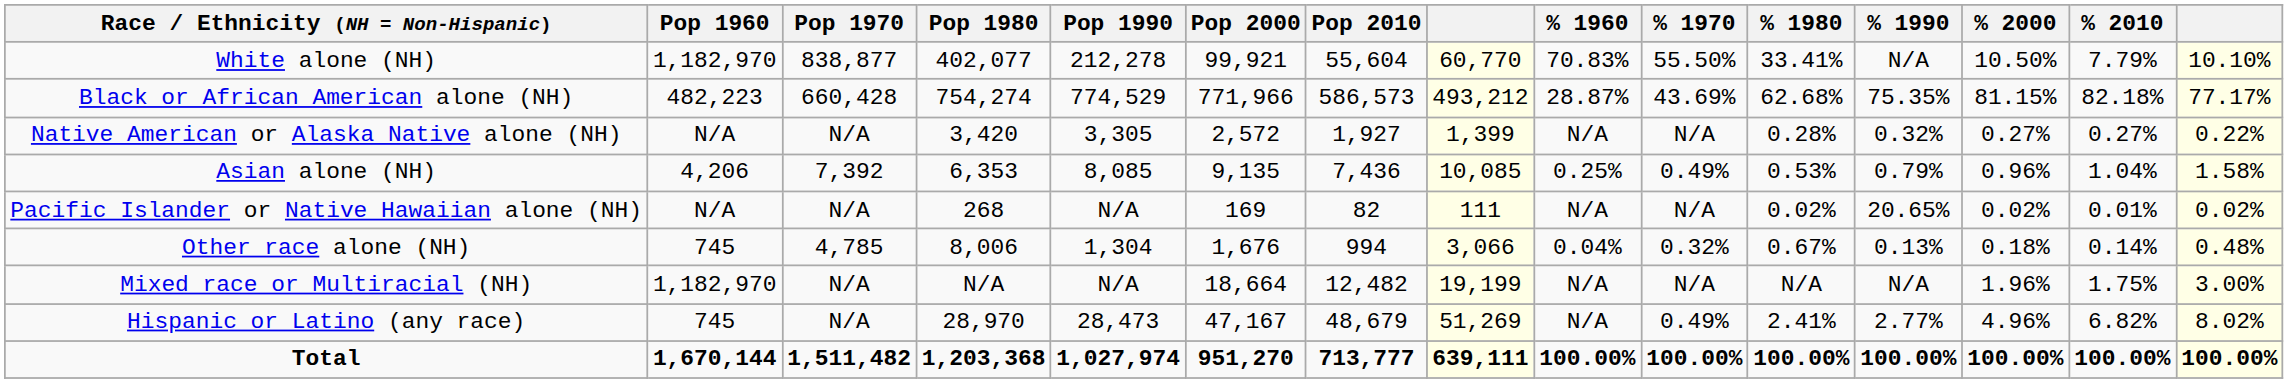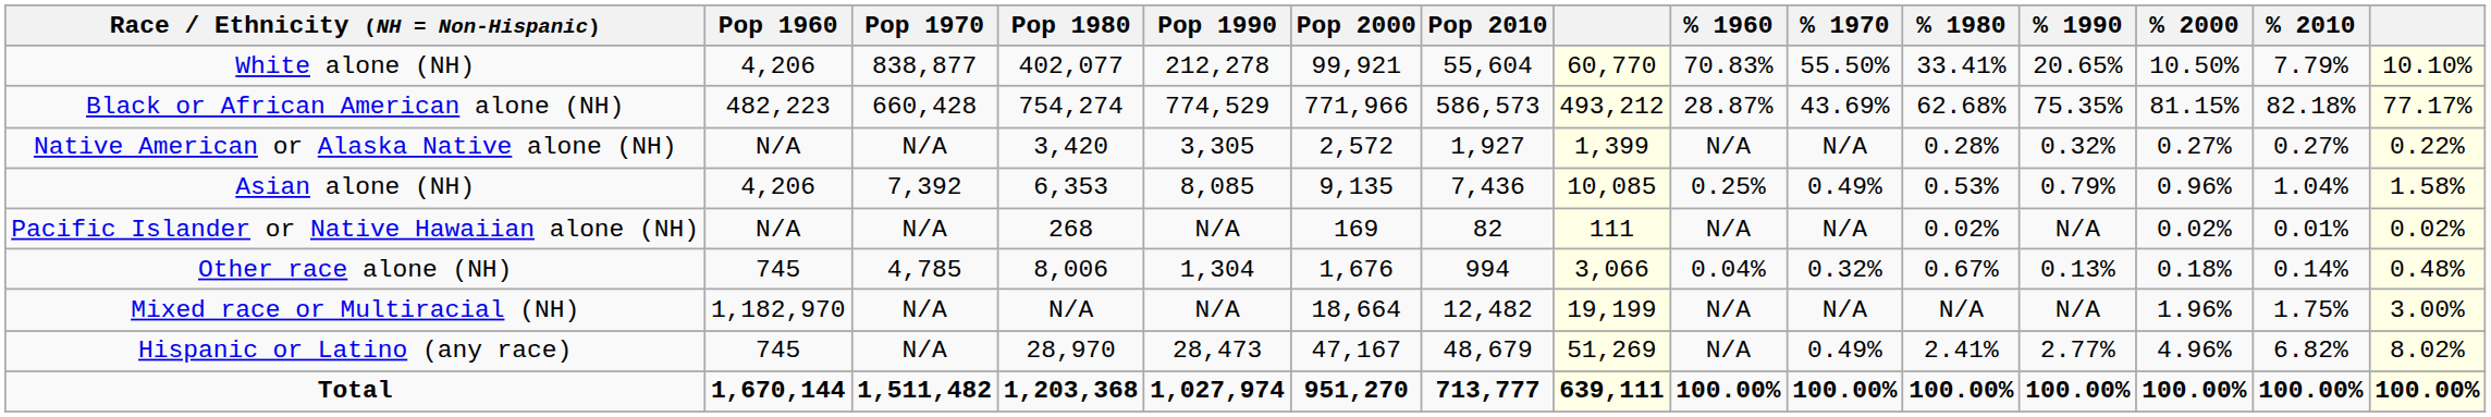White alone (NH) | Pop 1960: 1,182,970 -> 4,206
White alone (NH) | % 1990: N/A -> 20.65%
Pacific Islander or Native Hawaiian alone (NH) | % 1990: 20.65% -> N/A
